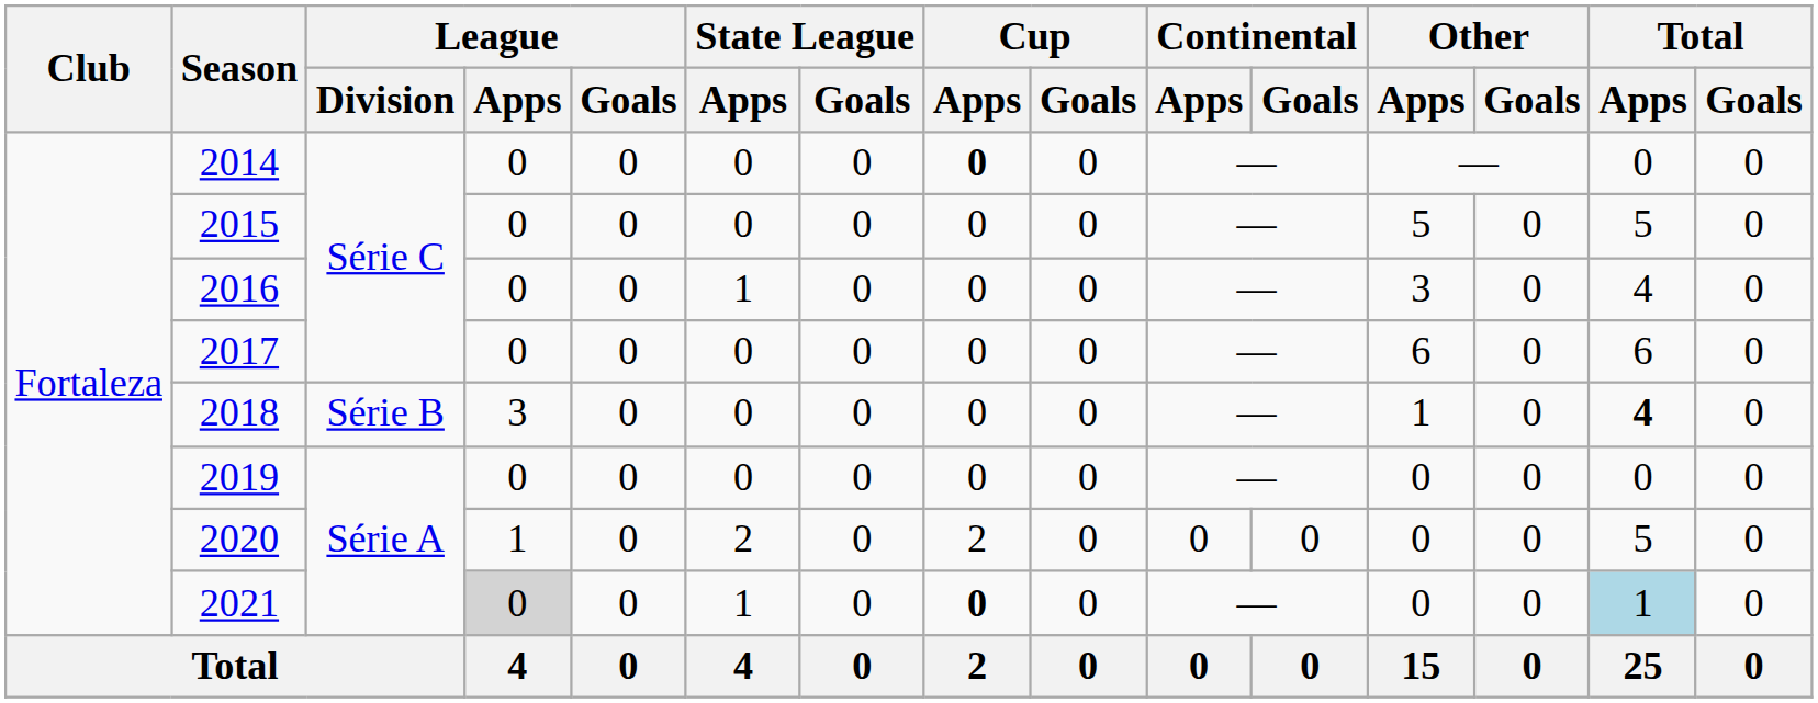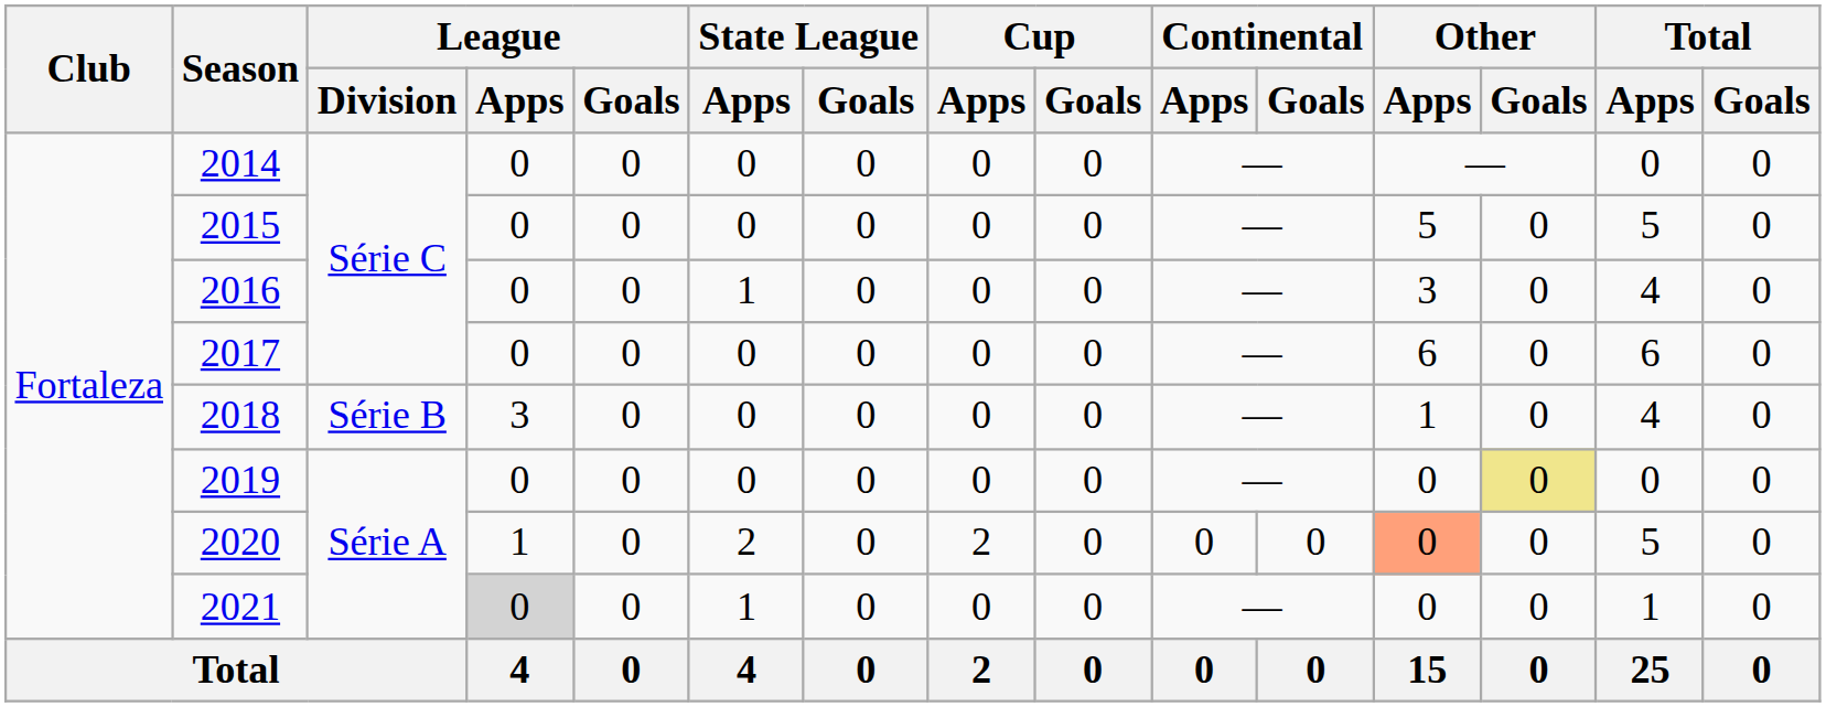2014 | Cup / Apps: bold -> normal
2018 | Total / Apps: bold -> normal
2019 | Other / Goals: no background -> khaki background
2020 | Other / Apps: no background -> lightsalmon background
2021 | Cup / Apps: bold -> normal
2021 | Total / Apps: lightblue background -> no background
